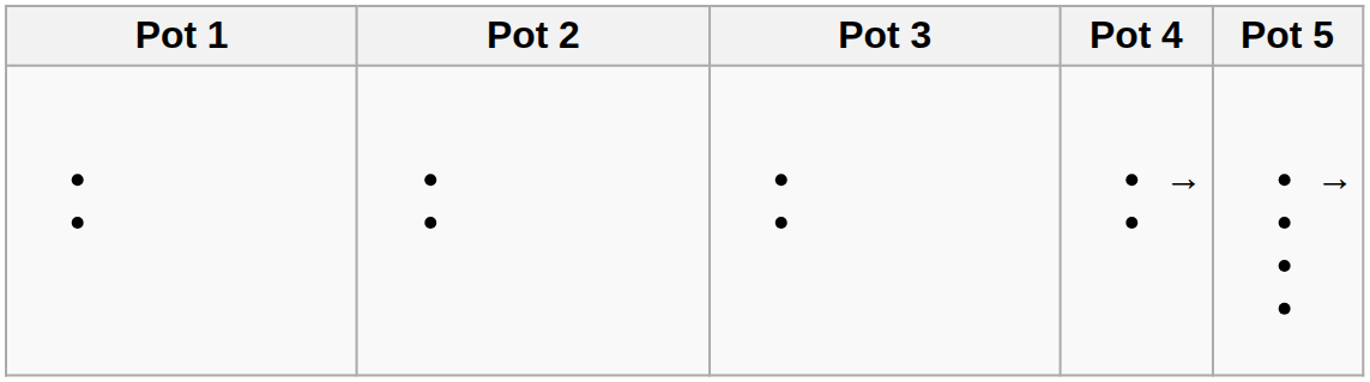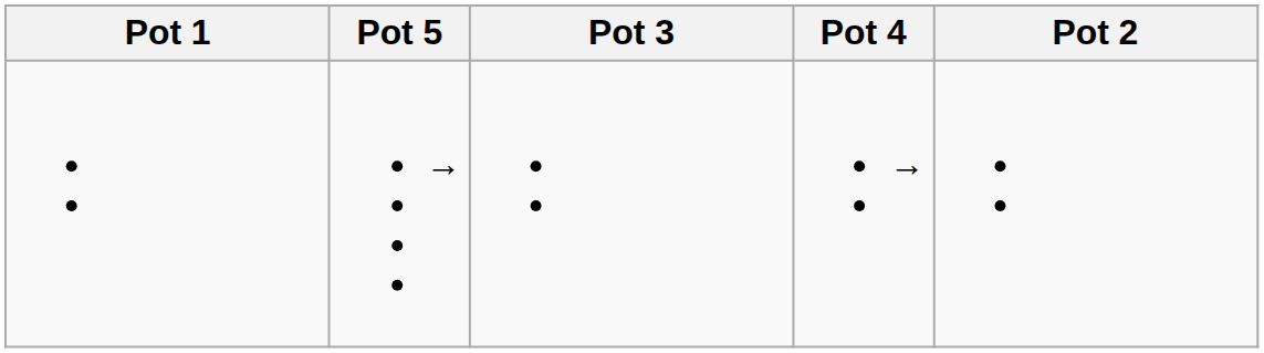columns swapped: Pot 2 <-> Pot 5
